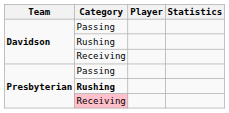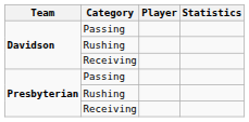Presbyterian / Rushing | Category: bold -> normal
Presbyterian / Receiving | Category: pink background -> no background
